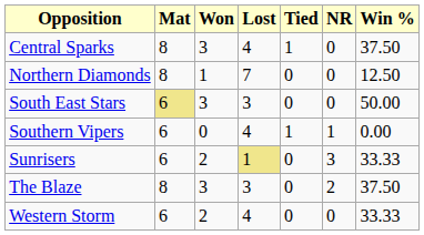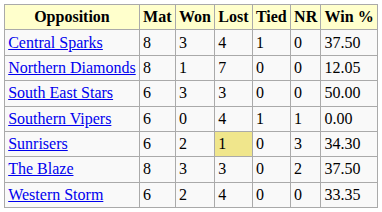Northern Diamonds | Win %: 12.50 -> 12.05
South East Stars | Mat: khaki background -> no background
Sunrisers | Win %: 33.33 -> 34.30
Western Storm | Win %: 33.33 -> 33.35
